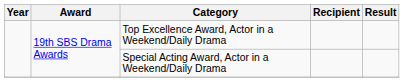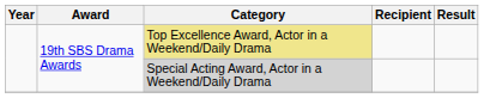Top Excellence Award, Actor in a Weekend/Daily Drama | Category: no background -> khaki background
Special Acting Award, Actor in a Weekend/Daily Drama | Category: no background -> lightgrey background
